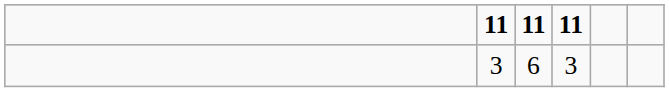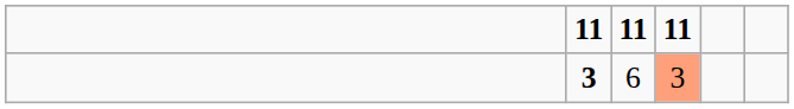row 2 | column 2: normal -> bold
row 2 | column 4: no background -> lightsalmon background
